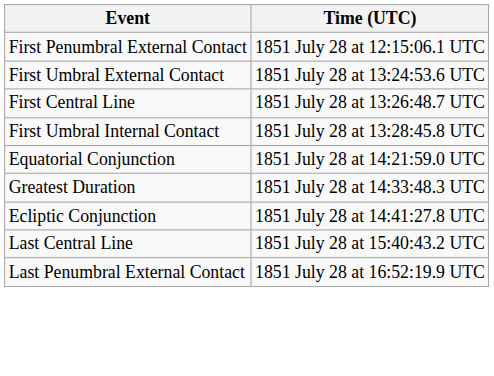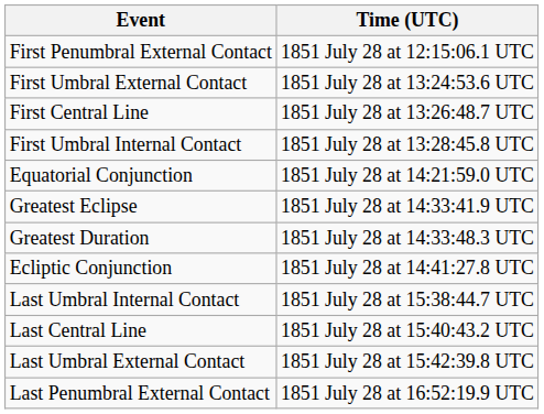+ row: Greatest Eclipse | 1851 July 28 at 14:33:41.9 UTC
+ row: Last Umbral Internal Contact | 1851 July 28 at 15:38:44.7 UTC
+ row: Last Umbral External Contact | 1851 July 28 at 15:42:39.8 UTC
